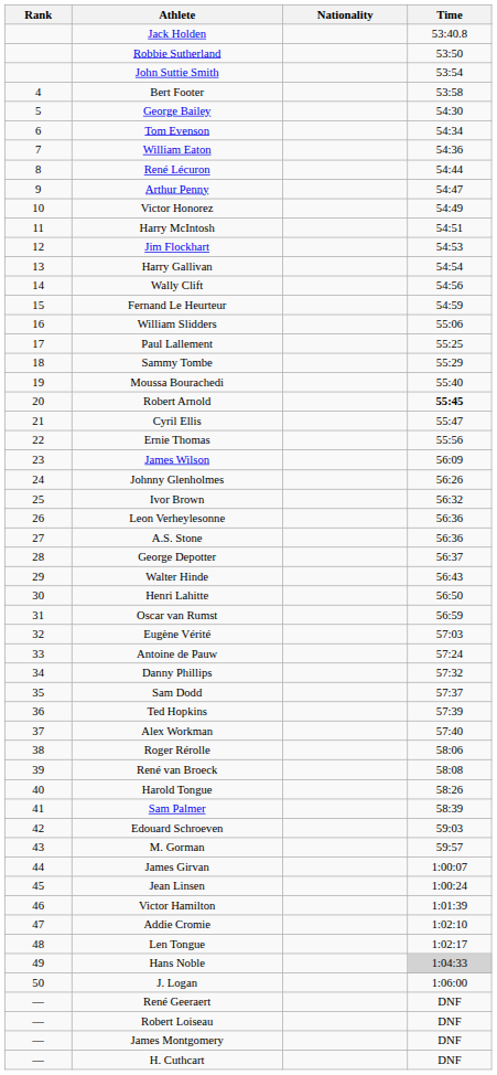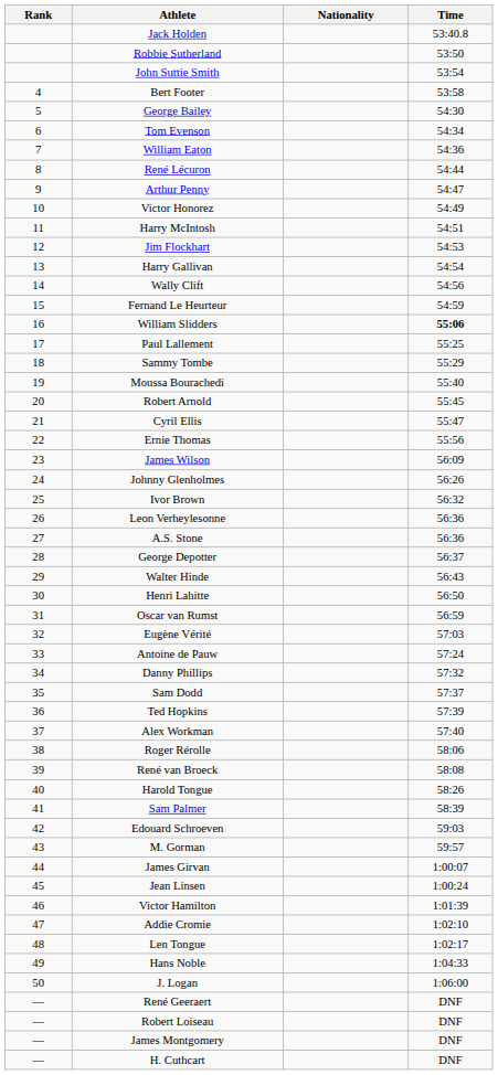William Slidders | Time: normal -> bold
Robert Arnold | Time: bold -> normal
Hans Noble | Time: lightgrey background -> no background
